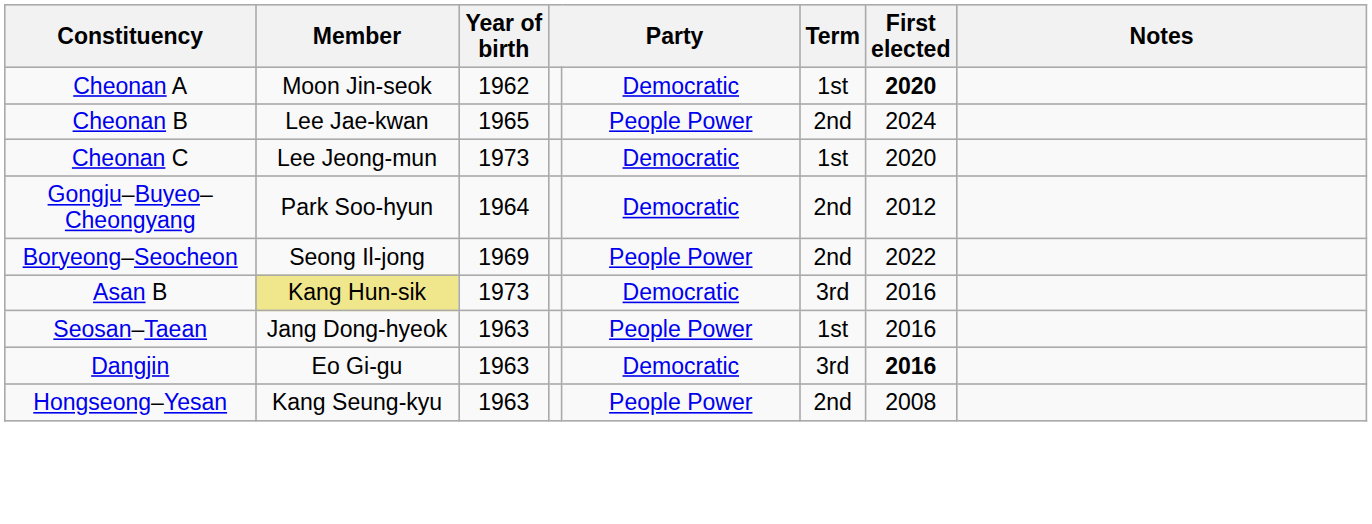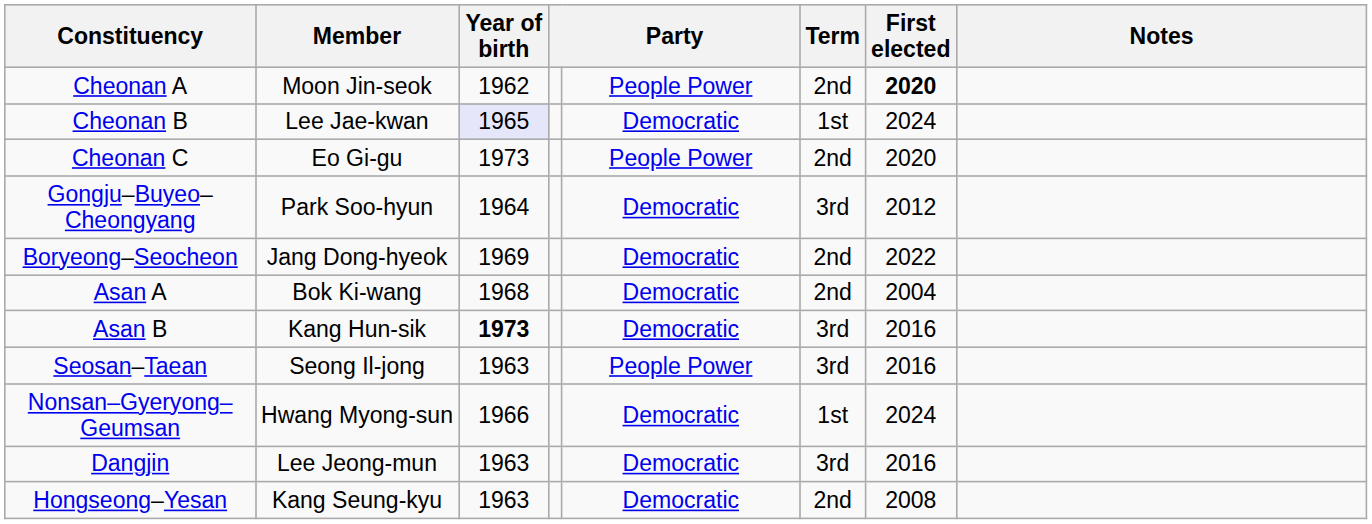Cheonan A | column 5: Democratic -> People Power
Cheonan A | Term: 1st -> 2nd
Cheonan B | Year of birth: no background -> lavender background
Cheonan B | column 5: People Power -> Democratic
Cheonan B | Term: 2nd -> 1st
Cheonan C | Member: Lee Jeong-mun -> Eo Gi-gu
Cheonan C | column 5: Democratic -> People Power
Cheonan C | Term: 1st -> 2nd
Gongju–Buyeo–Cheongyang | Term: 2nd -> 3rd
Boryeong–Seocheon | Member: Seong Il-jong -> Jang Dong-hyeok
Boryeong–Seocheon | column 5: People Power -> Democratic
+ row: Asan A | Bok Ki-wang | 1968 | Democratic | 2nd | 2004
Asan B | Member: khaki background -> no background
Asan B | Year of birth: normal -> bold
Seosan–Taean | Member: Jang Dong-hyeok -> Seong Il-jong
Seosan–Taean | Term: 1st -> 3rd
+ row: Nonsan–Gyeryong–Geumsan | Hwang Myong-sun | 1966 | Democratic | 1st | 2024
Dangjin | Member: Eo Gi-gu -> Lee Jeong-mun
Dangjin | First elected: bold -> normal
Hongseong–Yesan | column 5: People Power -> Democratic
